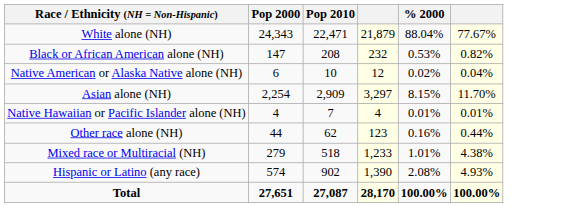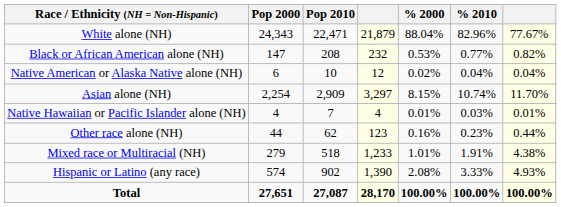+ column: % 2010 | 82.96% | 0.77% | 0.04% | 10.74% | 0.03% | 0.23% | 1.91% | 3.33% | 100.00%
